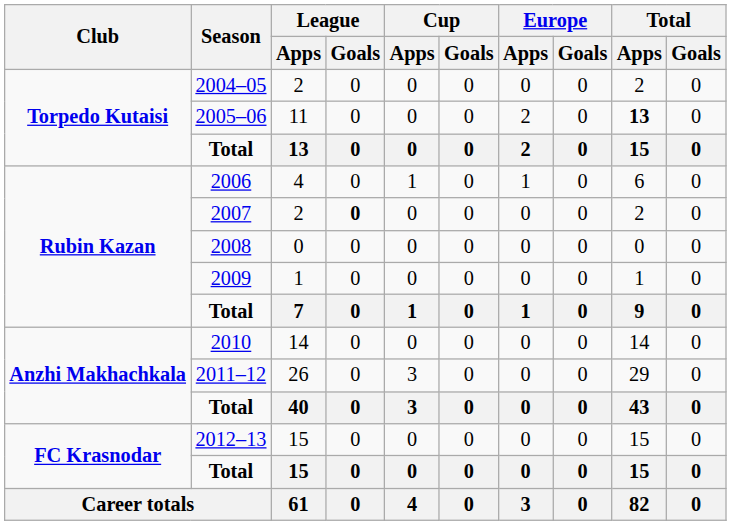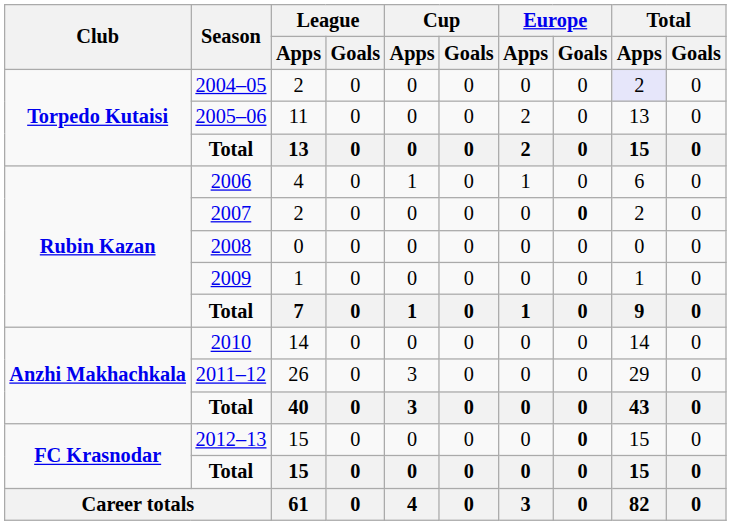2004–05 / 2 | Total / Apps: no background -> lavender background
11 | Total / Apps: bold -> normal
2007 / 2 | League / Goals: bold -> normal
2007 / 2 | Europe / Goals: normal -> bold
2012–13 / 15 | Europe / Goals: normal -> bold
